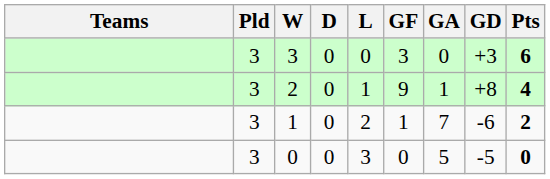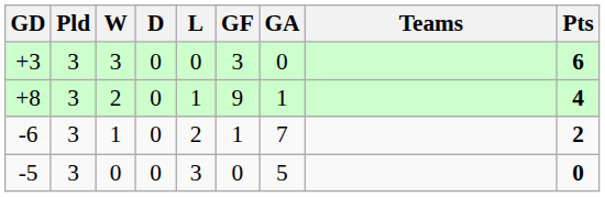columns swapped: Teams <-> GD
